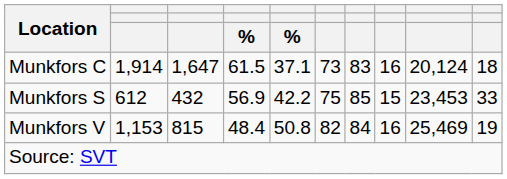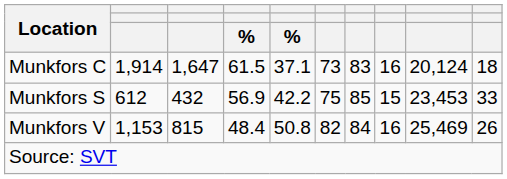Munkfors V | column 10: 19 -> 26
